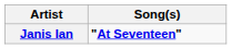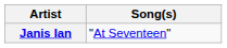Janis Ian | Song(s): bold -> normal
